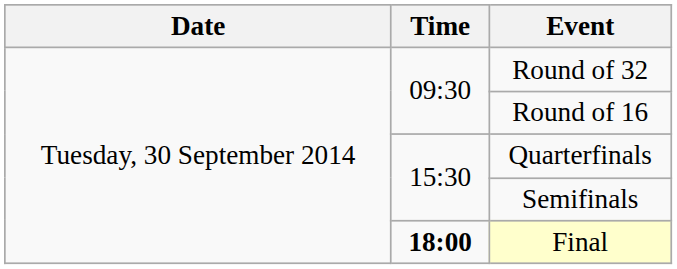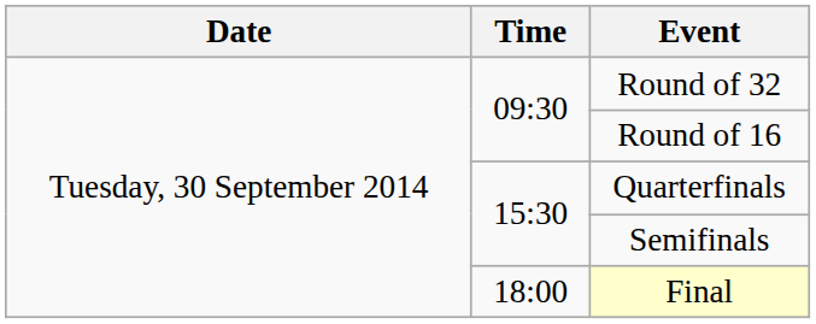Final | Time: bold -> normal
